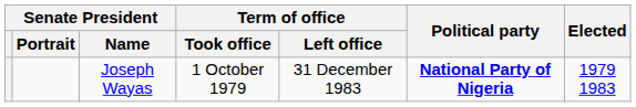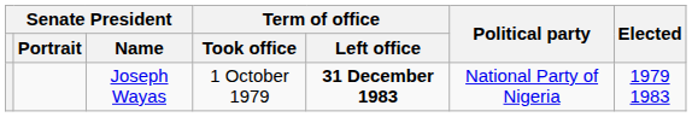Joseph Wayas | Term of office / Left office: normal -> bold
Joseph Wayas | Political party: bold -> normal
